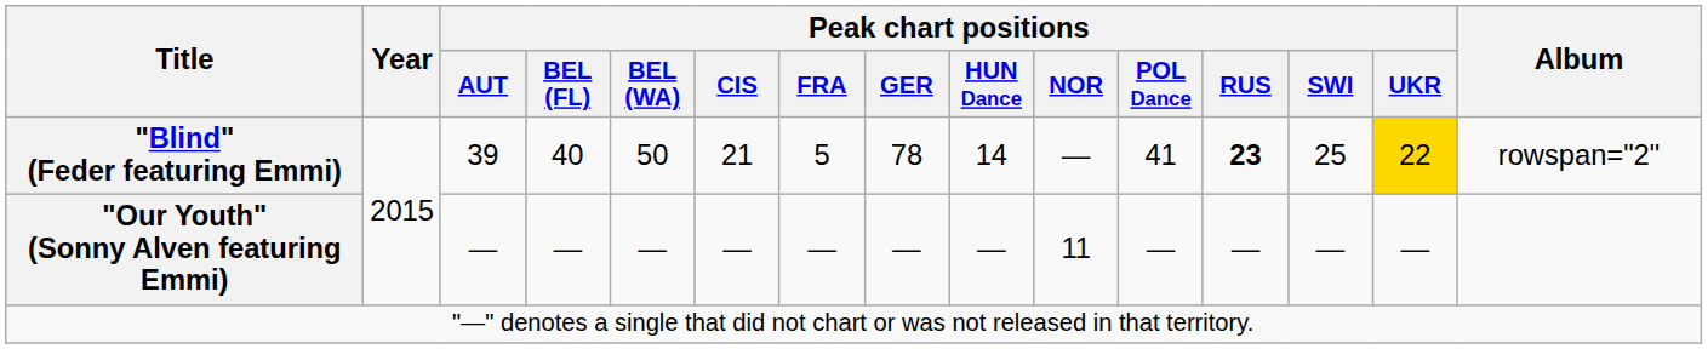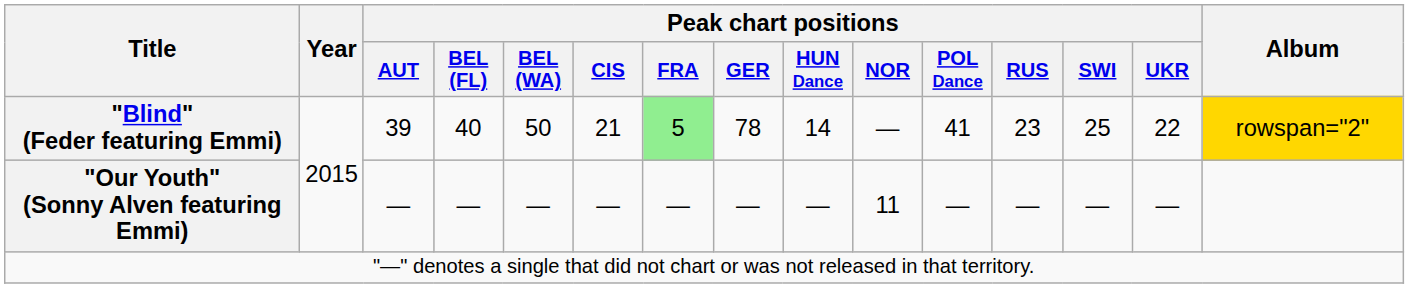"Blind" (Feder featuring Emmi) | Peak chart positions / FRA: no background -> lightgreen background
"Blind" (Feder featuring Emmi) | Peak chart positions / RUS: bold -> normal
"Blind" (Feder featuring Emmi) | Peak chart positions / UKR: gold background -> no background
"Blind" (Feder featuring Emmi) | Album: no background -> gold background
